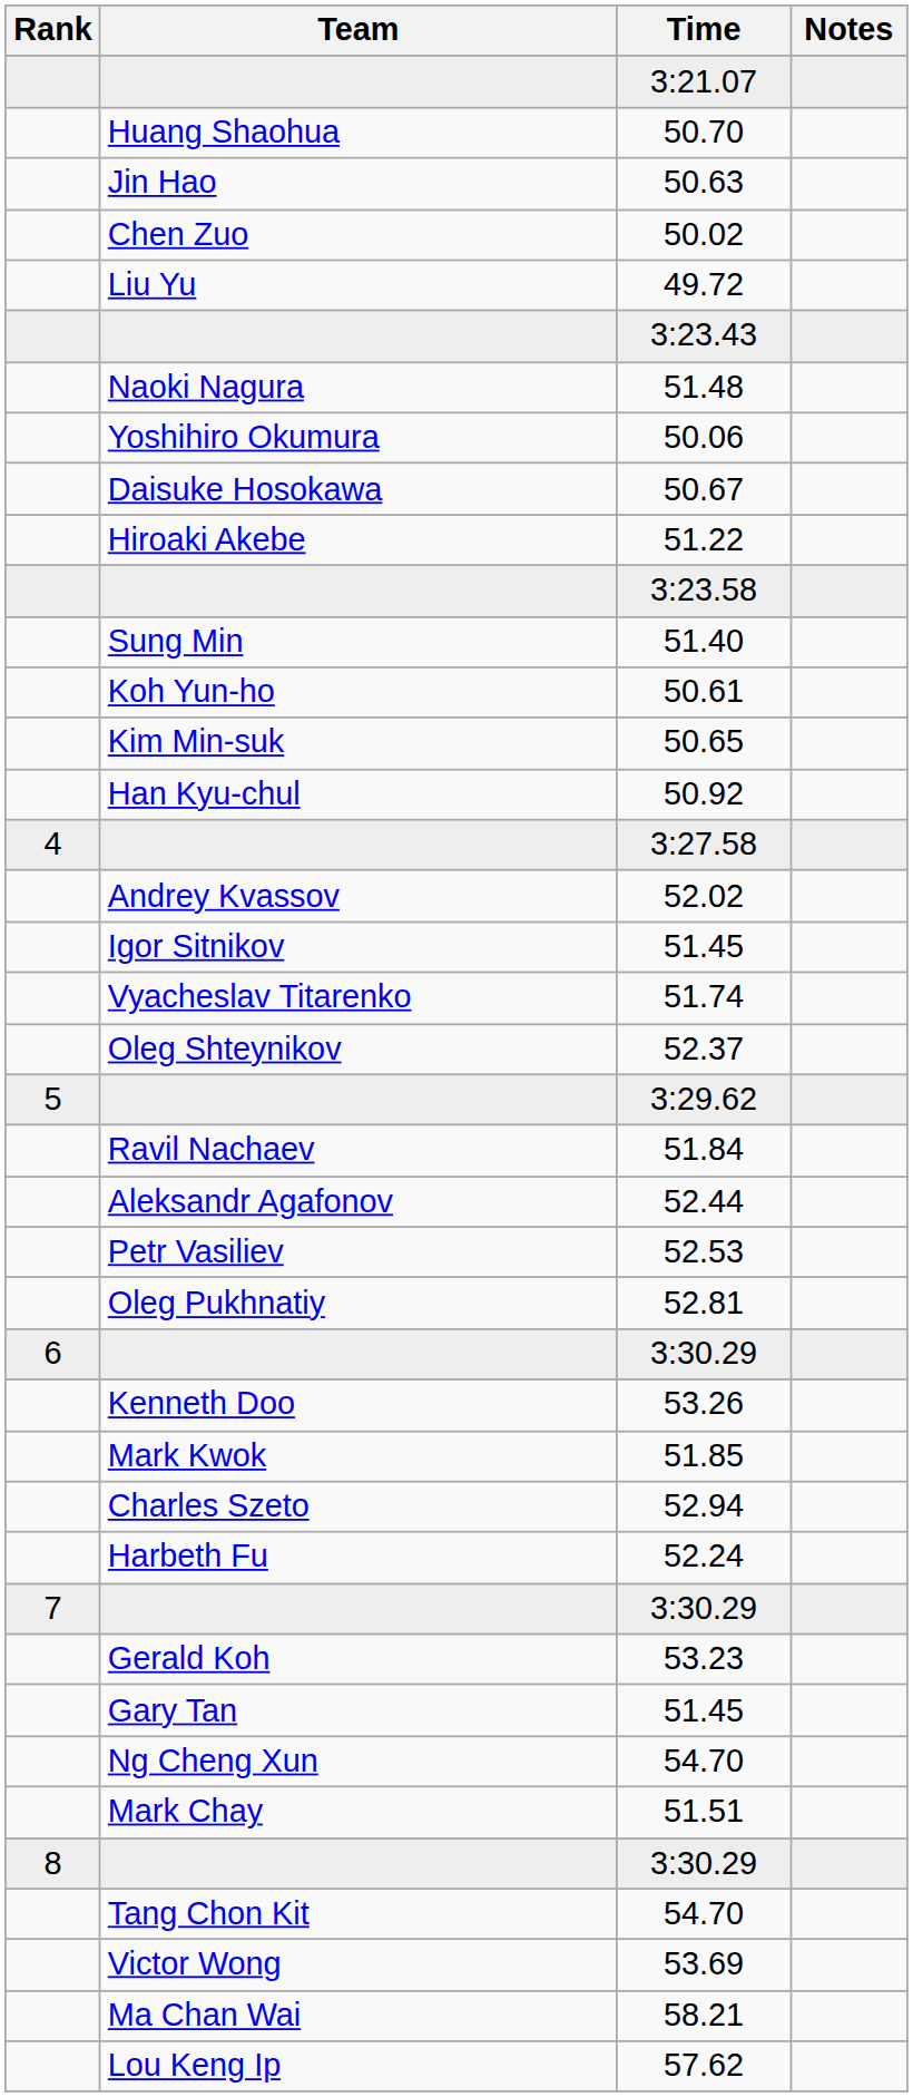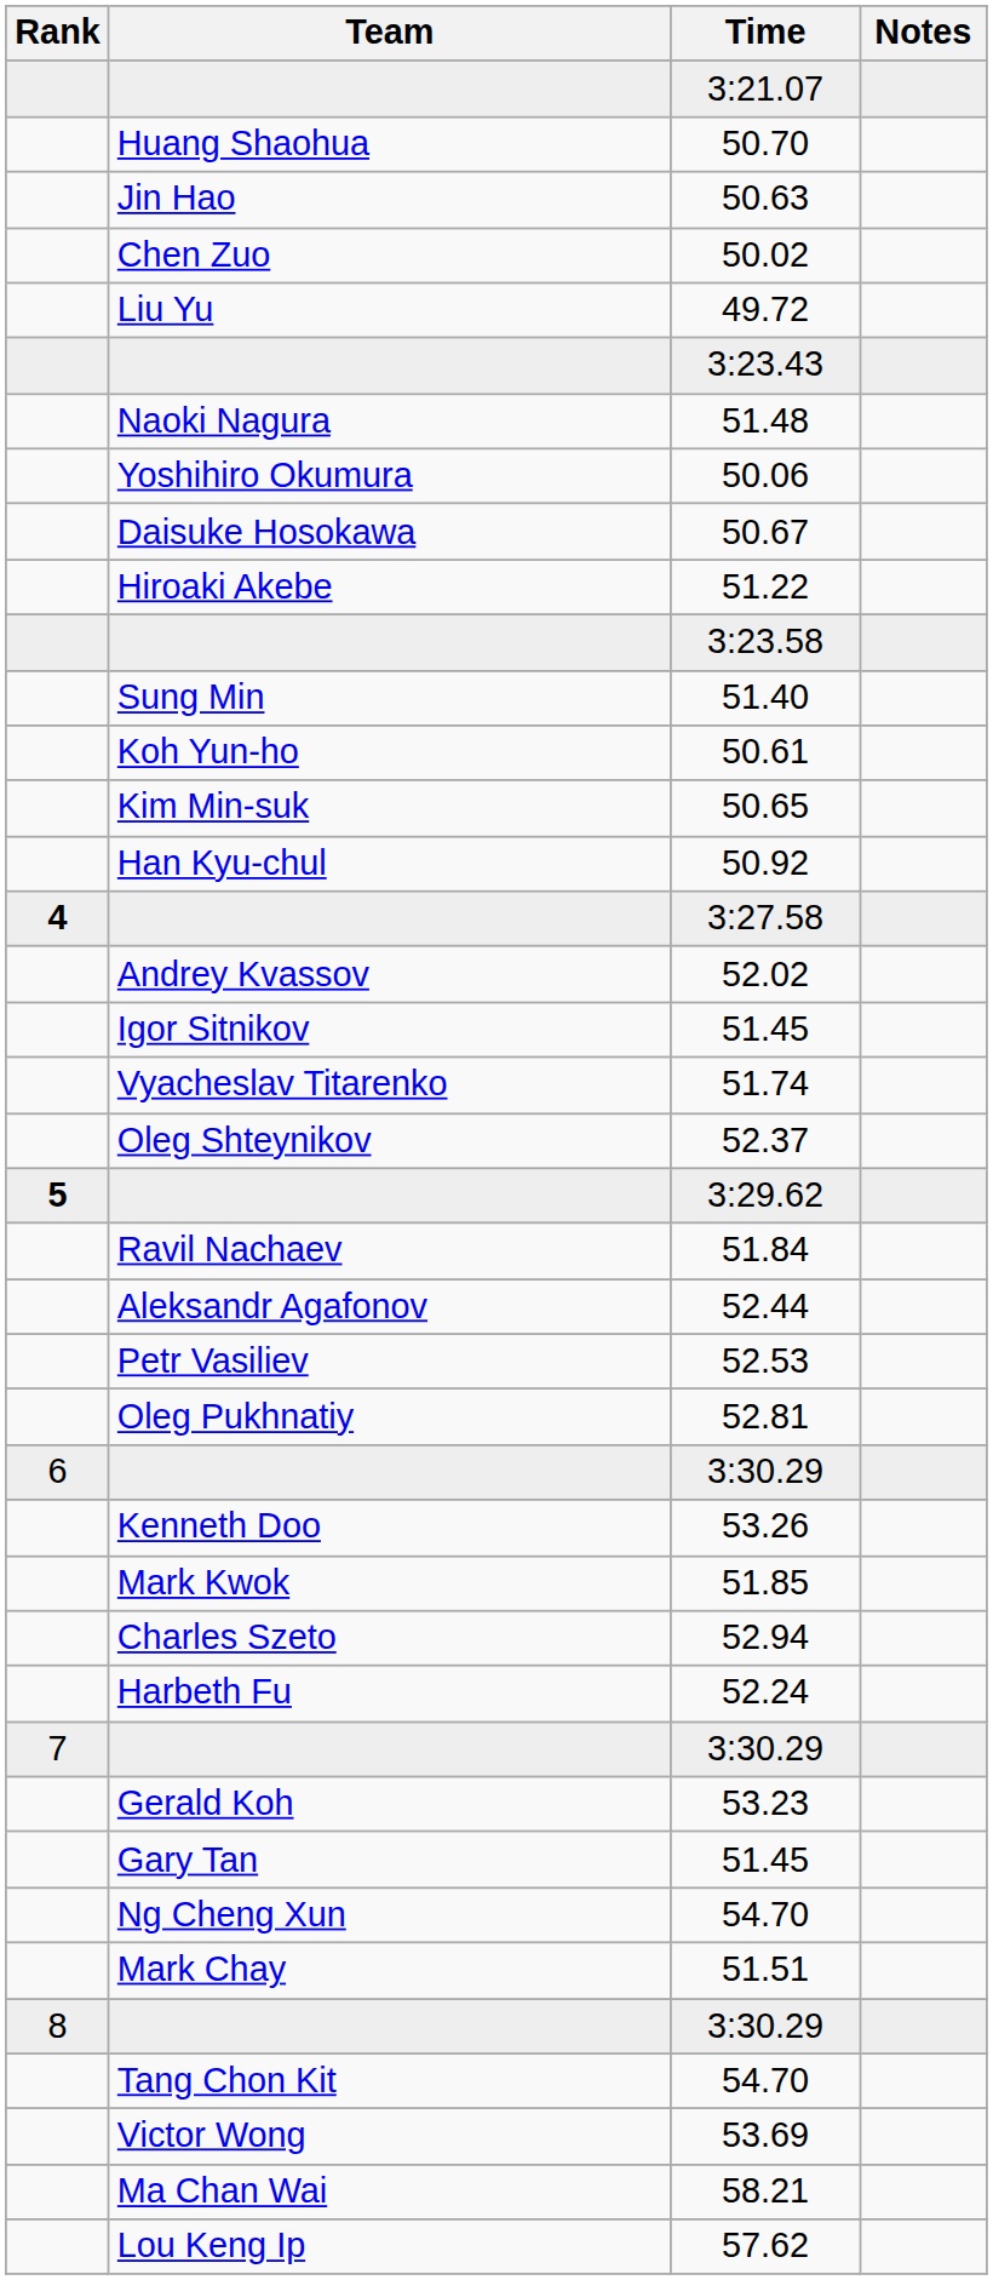3:27.58 | Rank: normal -> bold
3:29.62 | Rank: normal -> bold
